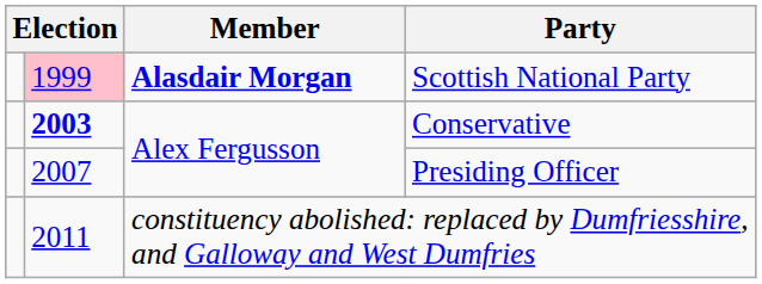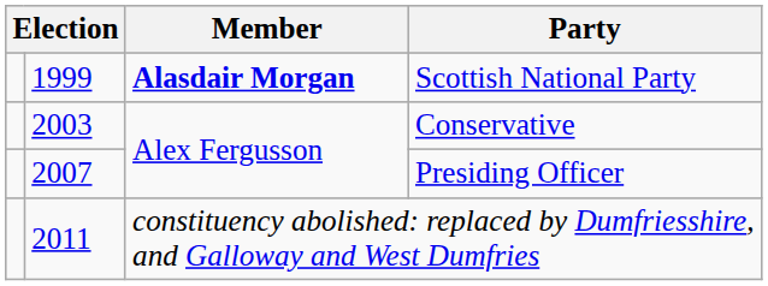Scottish National Party | column 2: pink background -> no background
Conservative | column 2: bold -> normal
